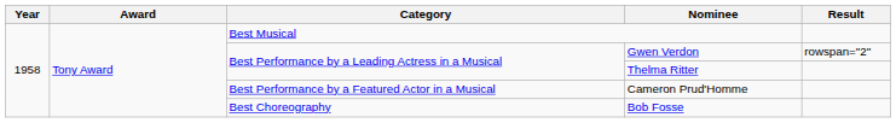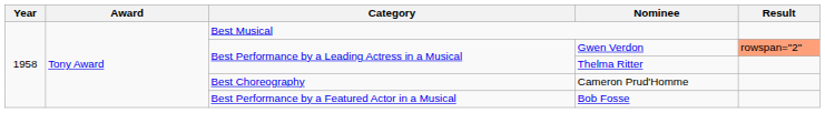Gwen Verdon | Result: no background -> lightsalmon background
Cameron Prud'Homme | Category: Best Performance by a Featured Actor in a Musical -> Best Choreography
Bob Fosse | Category: Best Choreography -> Best Performance by a Featured Actor in a Musical
